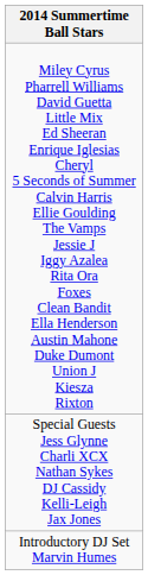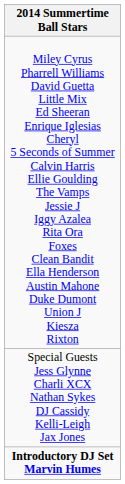row 4 | column 1: normal -> bold
